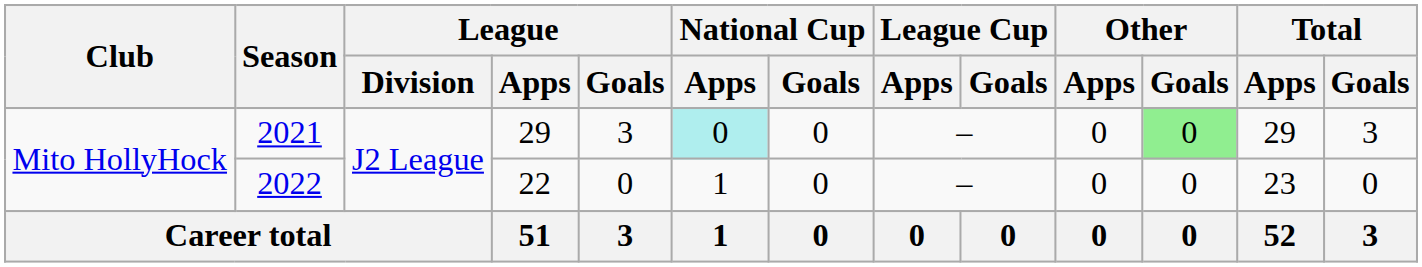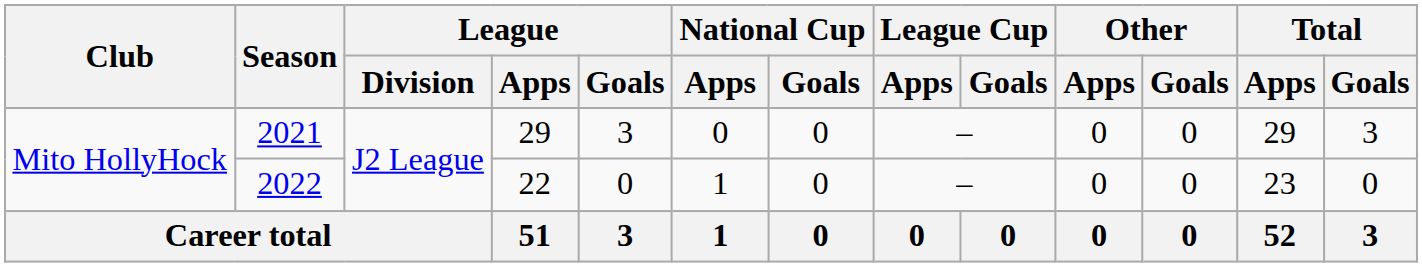2021 | National Cup / Apps: paleturquoise background -> no background
2021 | Other / Goals: lightgreen background -> no background
